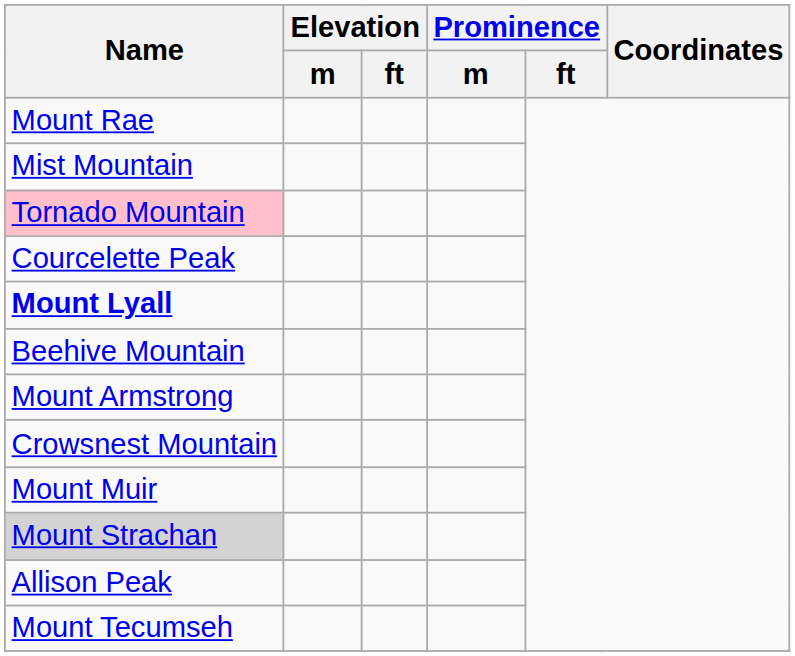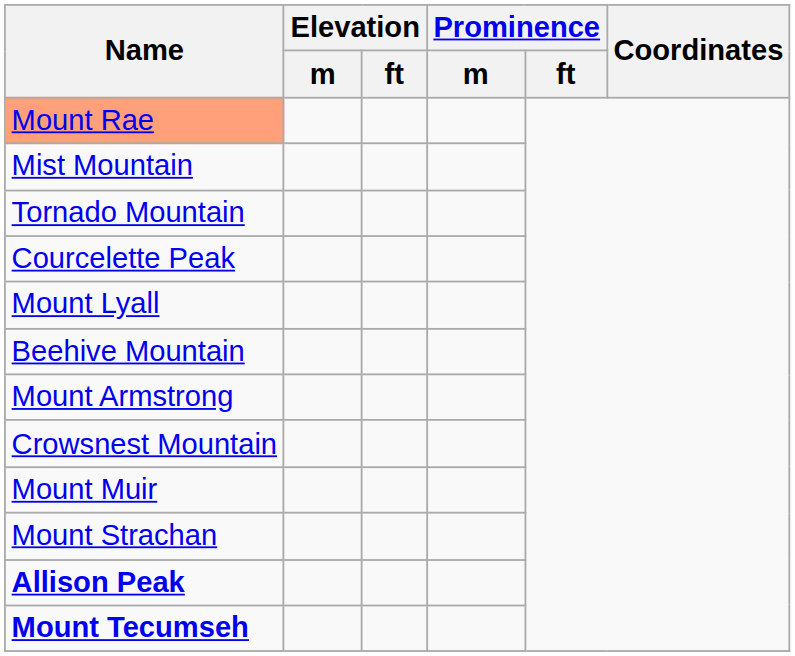Mount Rae | Name: no background -> lightsalmon background
Tornado Mountain | Name: pink background -> no background
Mount Lyall | Name: bold -> normal
Mount Strachan | Name: lightgrey background -> no background
Allison Peak | Name: normal -> bold
Mount Tecumseh | Name: normal -> bold
